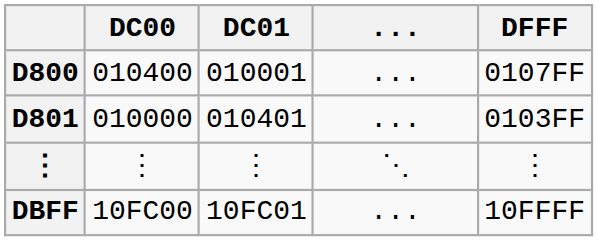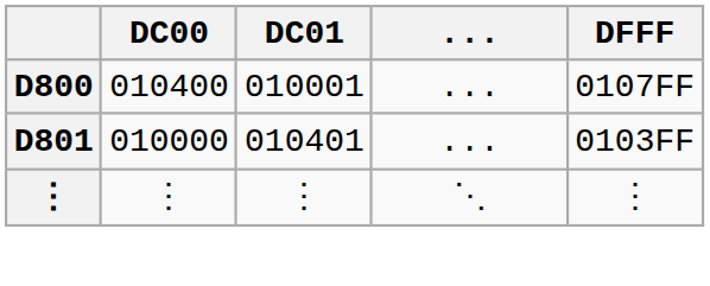- row: DBFF | 10FC00 | 10FC01 | ... | 10FFFF
